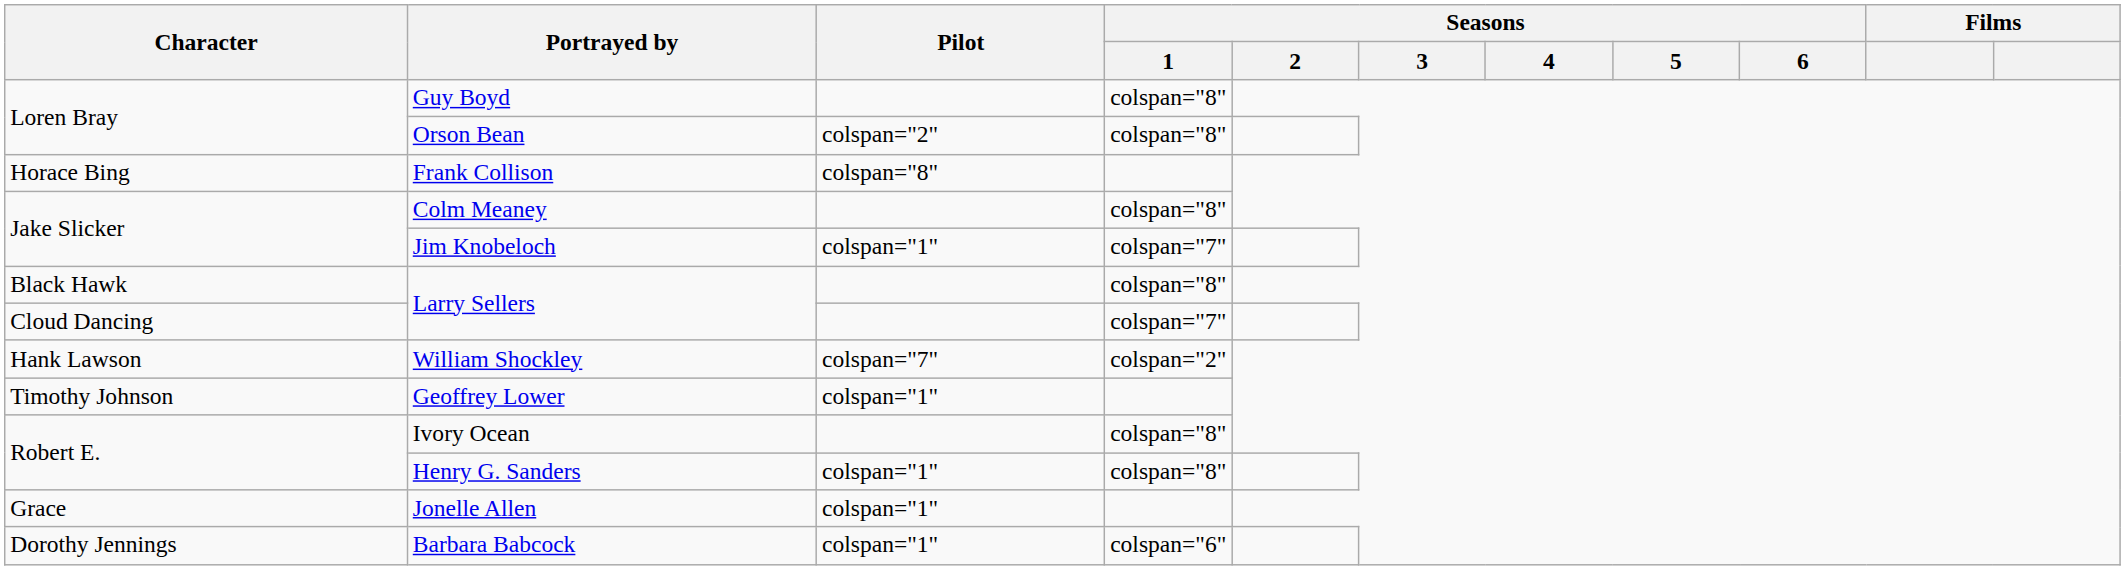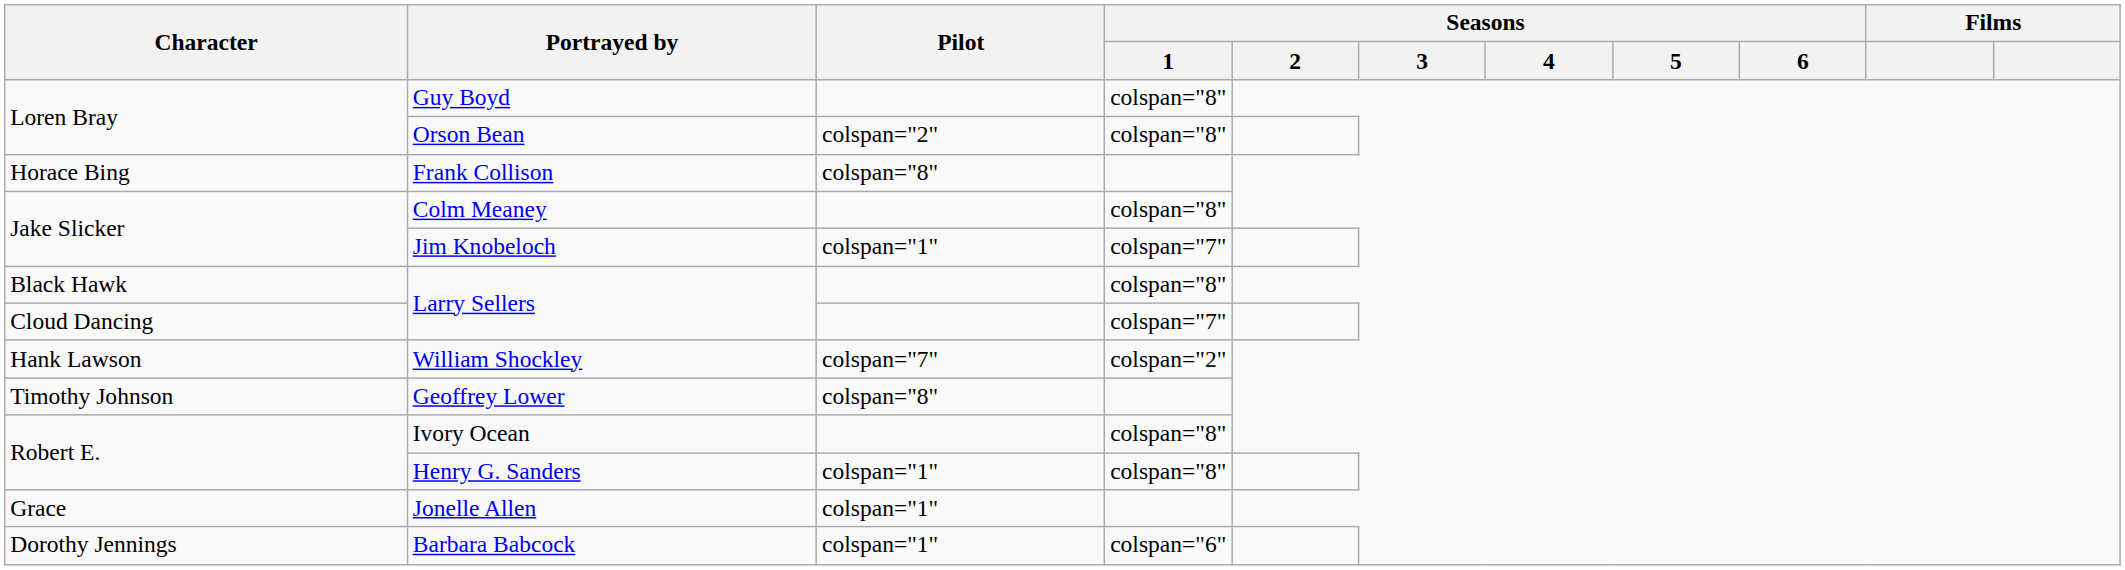Geoffrey Lower | Pilot: colspan="1" -> colspan="8"
